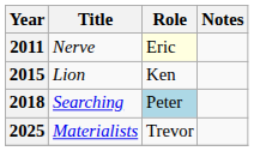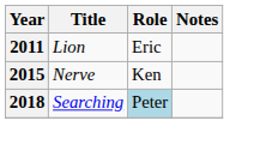2011 | Title: Nerve -> Lion
2011 | Role: lightyellow background -> no background
2015 | Title: Lion -> Nerve
- row: 2025 | Materialists | Trevor
